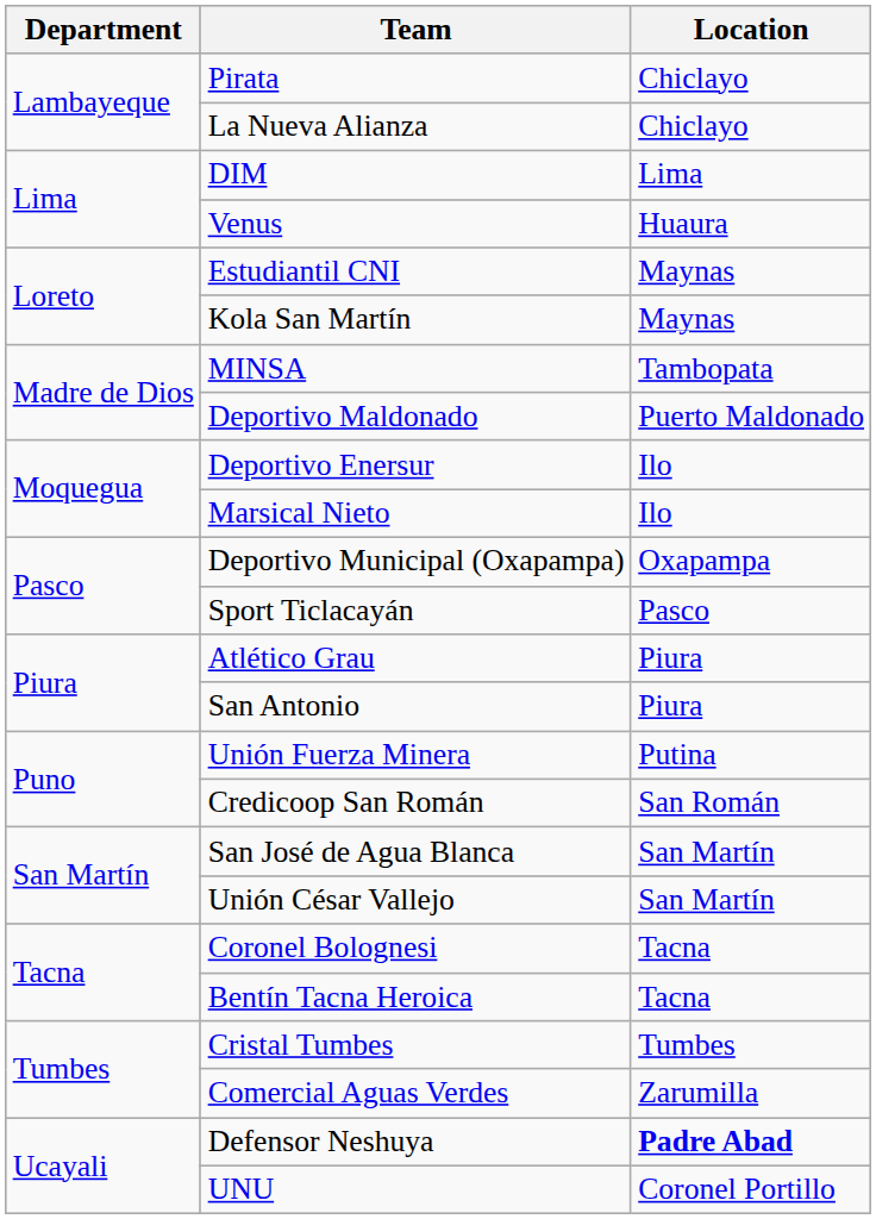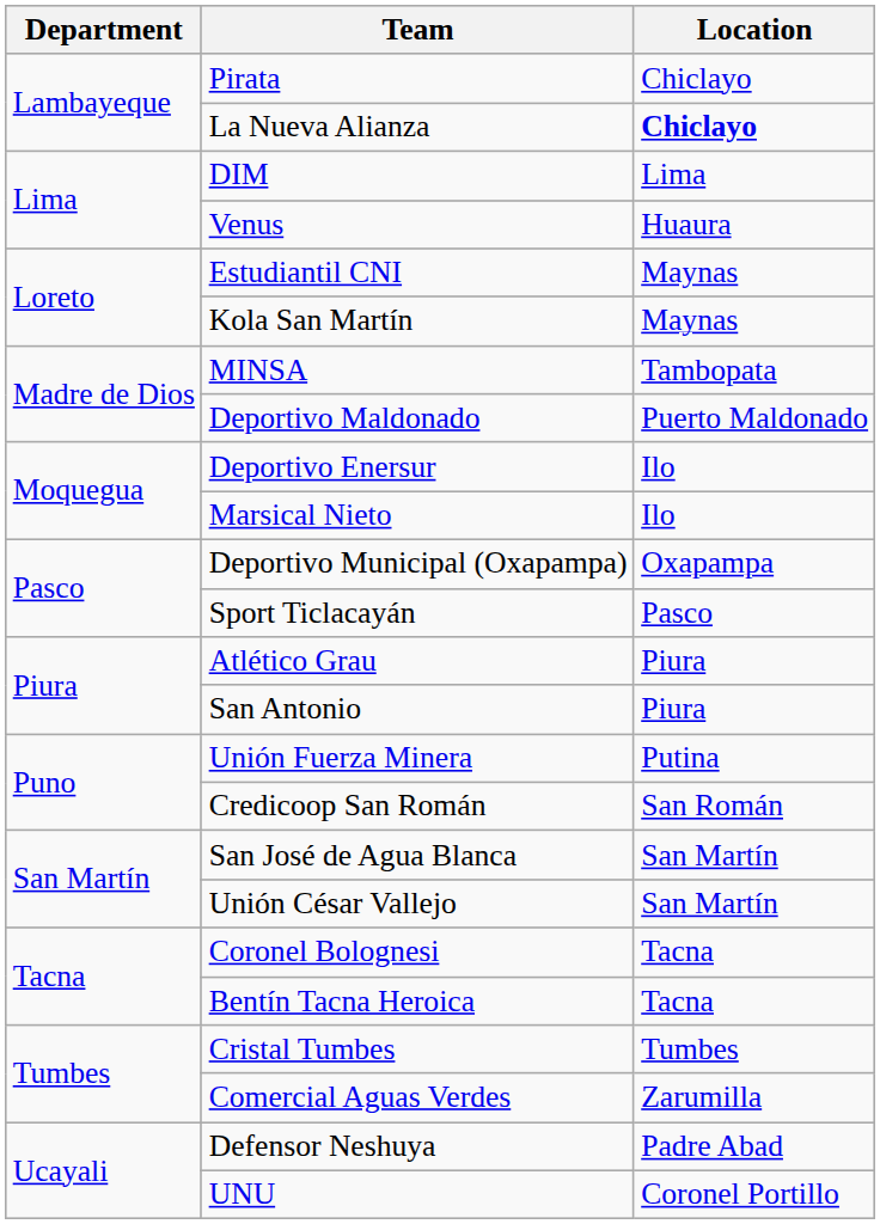La Nueva Alianza | Location: normal -> bold
Defensor Neshuya | Location: bold -> normal
